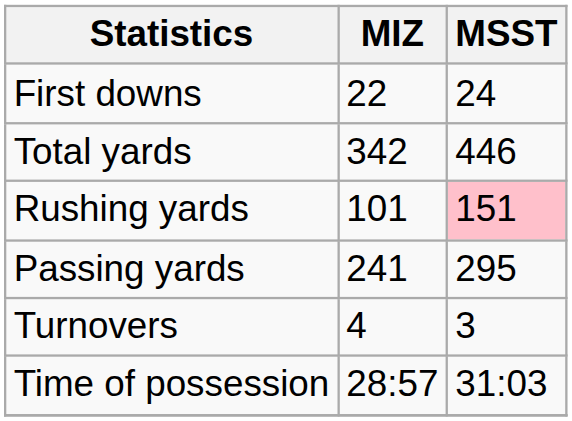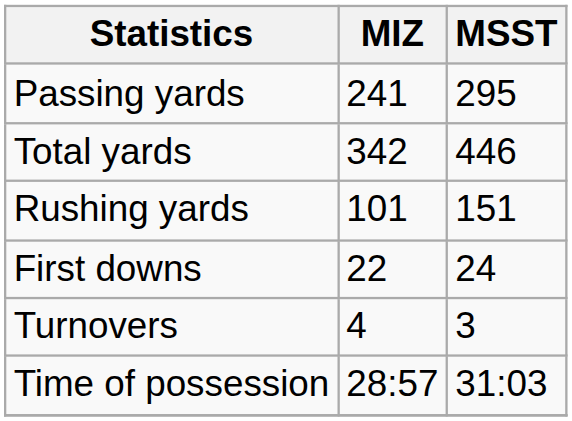rows swapped: First downs <-> Passing yards
Rushing yards | MSST: pink background -> no background
